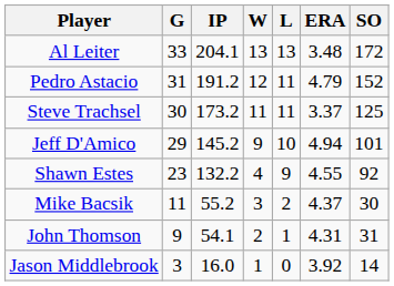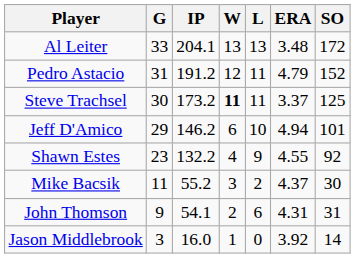Steve Trachsel | W: normal -> bold
Jeff D'Amico | IP: 145.2 -> 146.2
Jeff D'Amico | W: 9 -> 6
John Thomson | L: 1 -> 6
